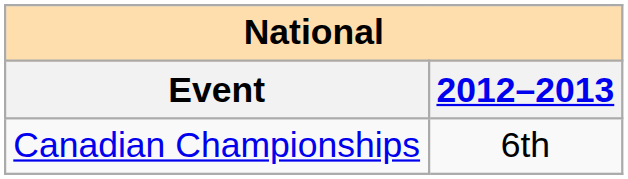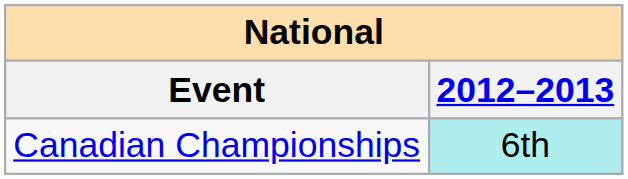Canadian Championships | 2012–2013: no background -> paleturquoise background
